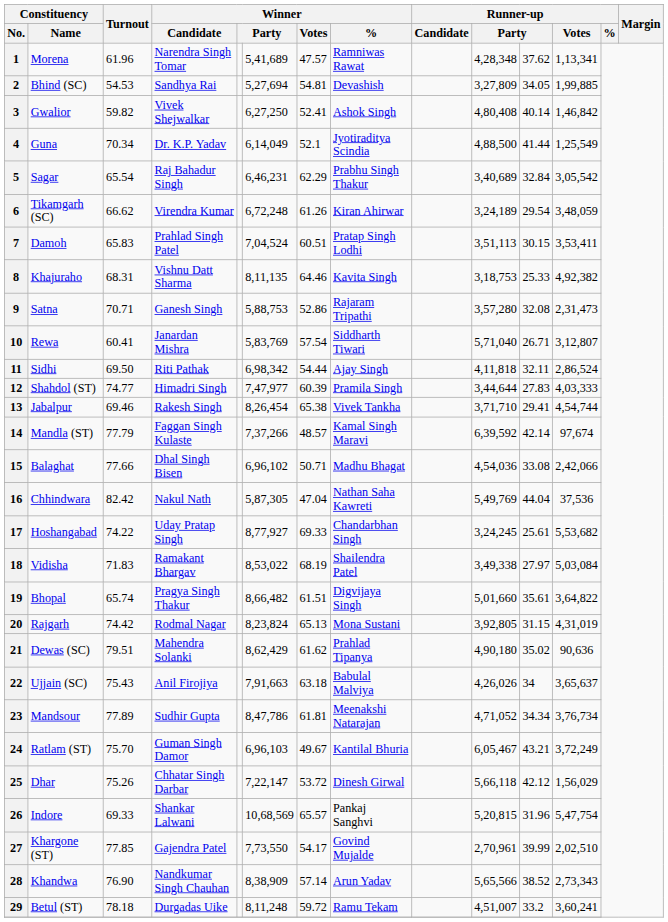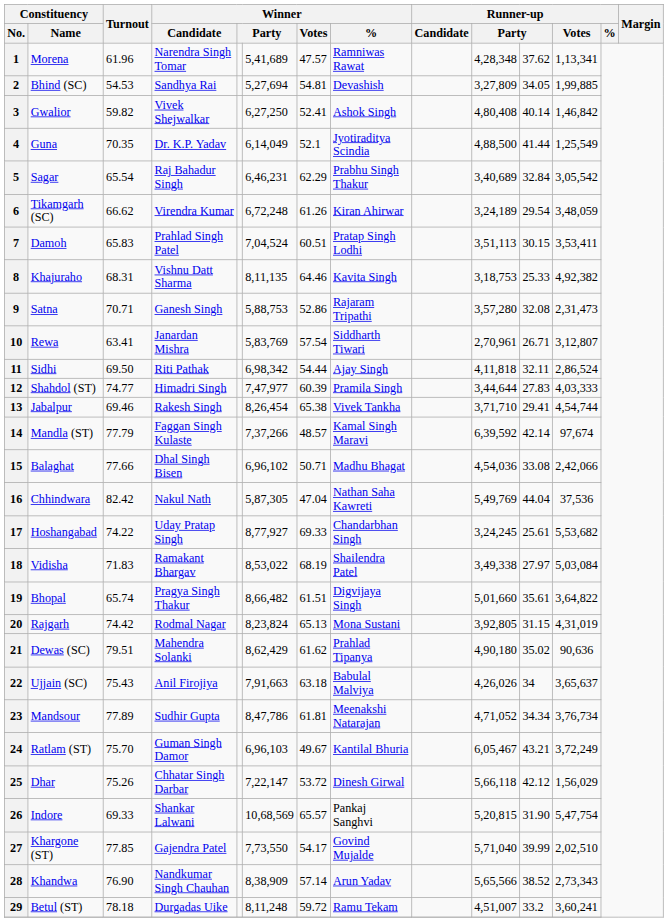4 | Turnout: 70.34 -> 70.35
10 | Turnout: 60.41 -> 63.41
10 | column 10: 5,71,040 -> 2,70,961
26 | column 11: 31.96 -> 31.90
27 | column 10: 2,70,961 -> 5,71,040
